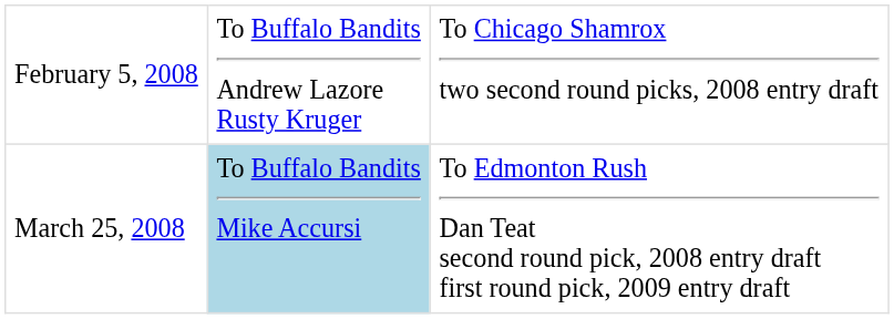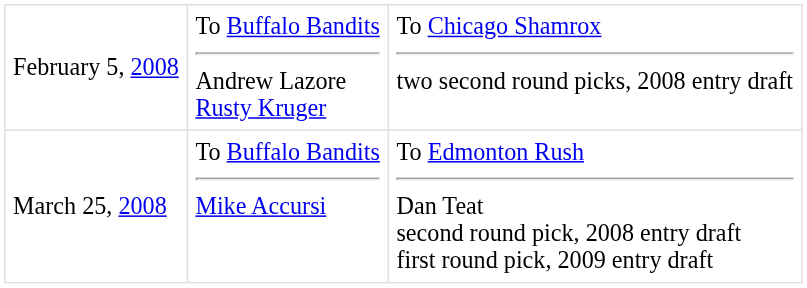March 25, 2008 | column 2: lightblue background -> no background
